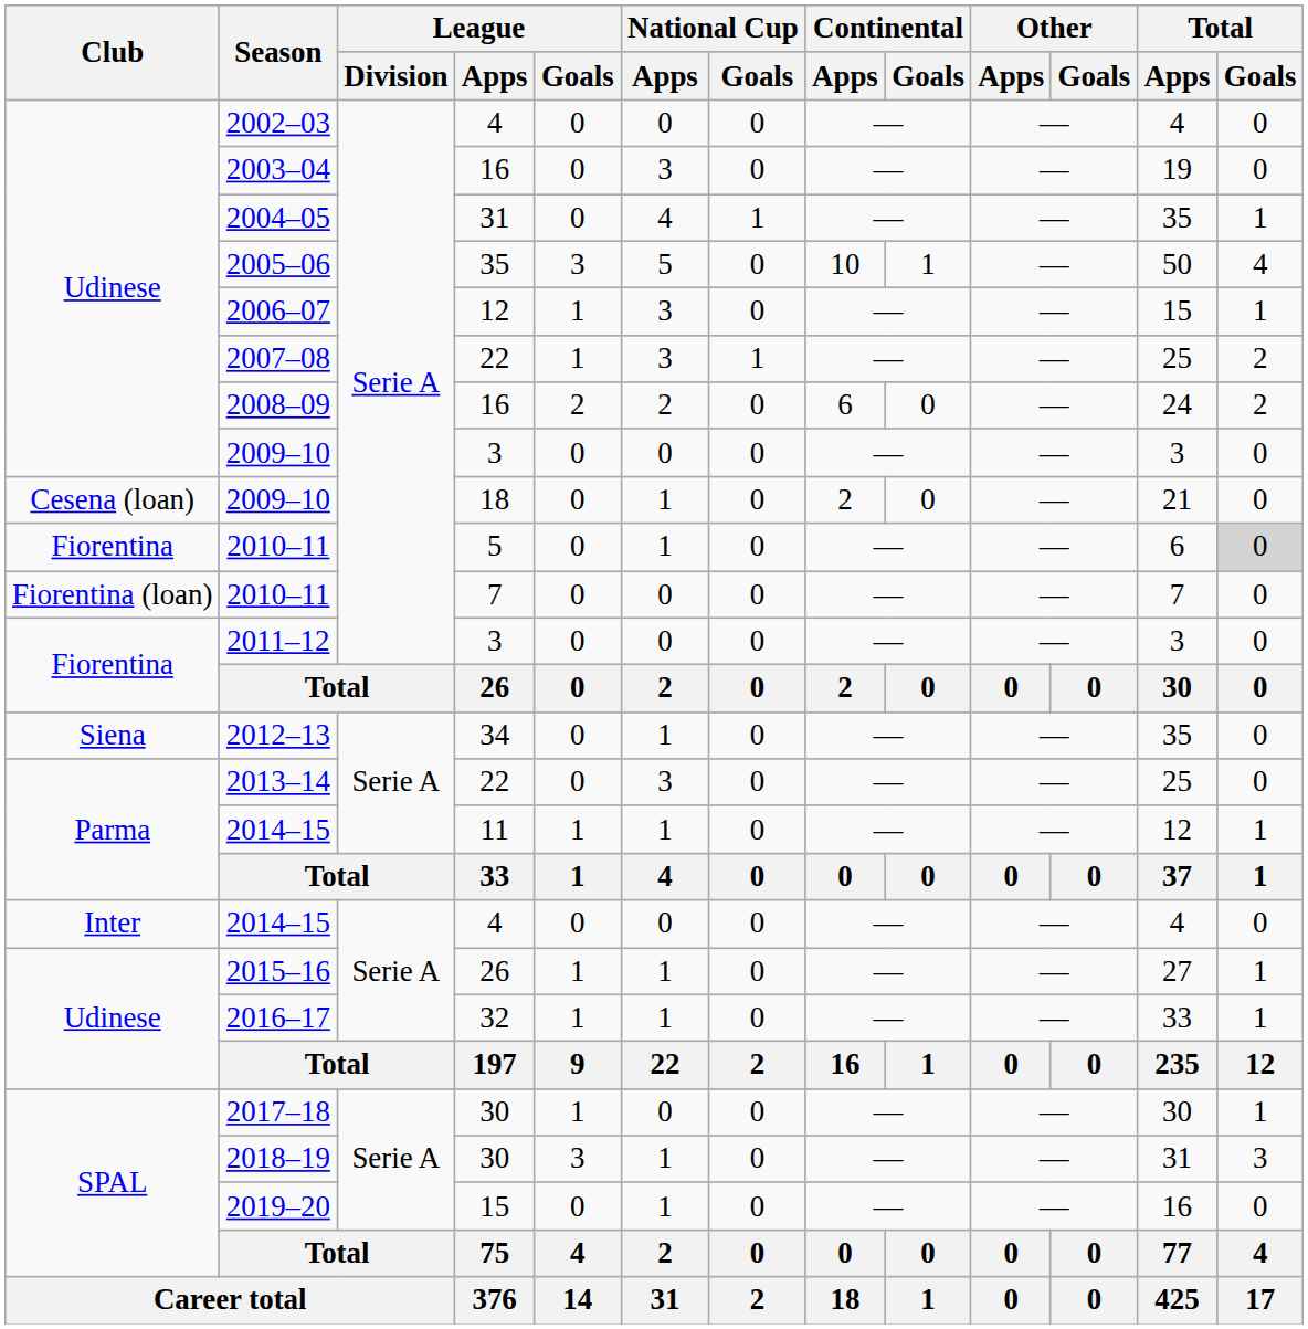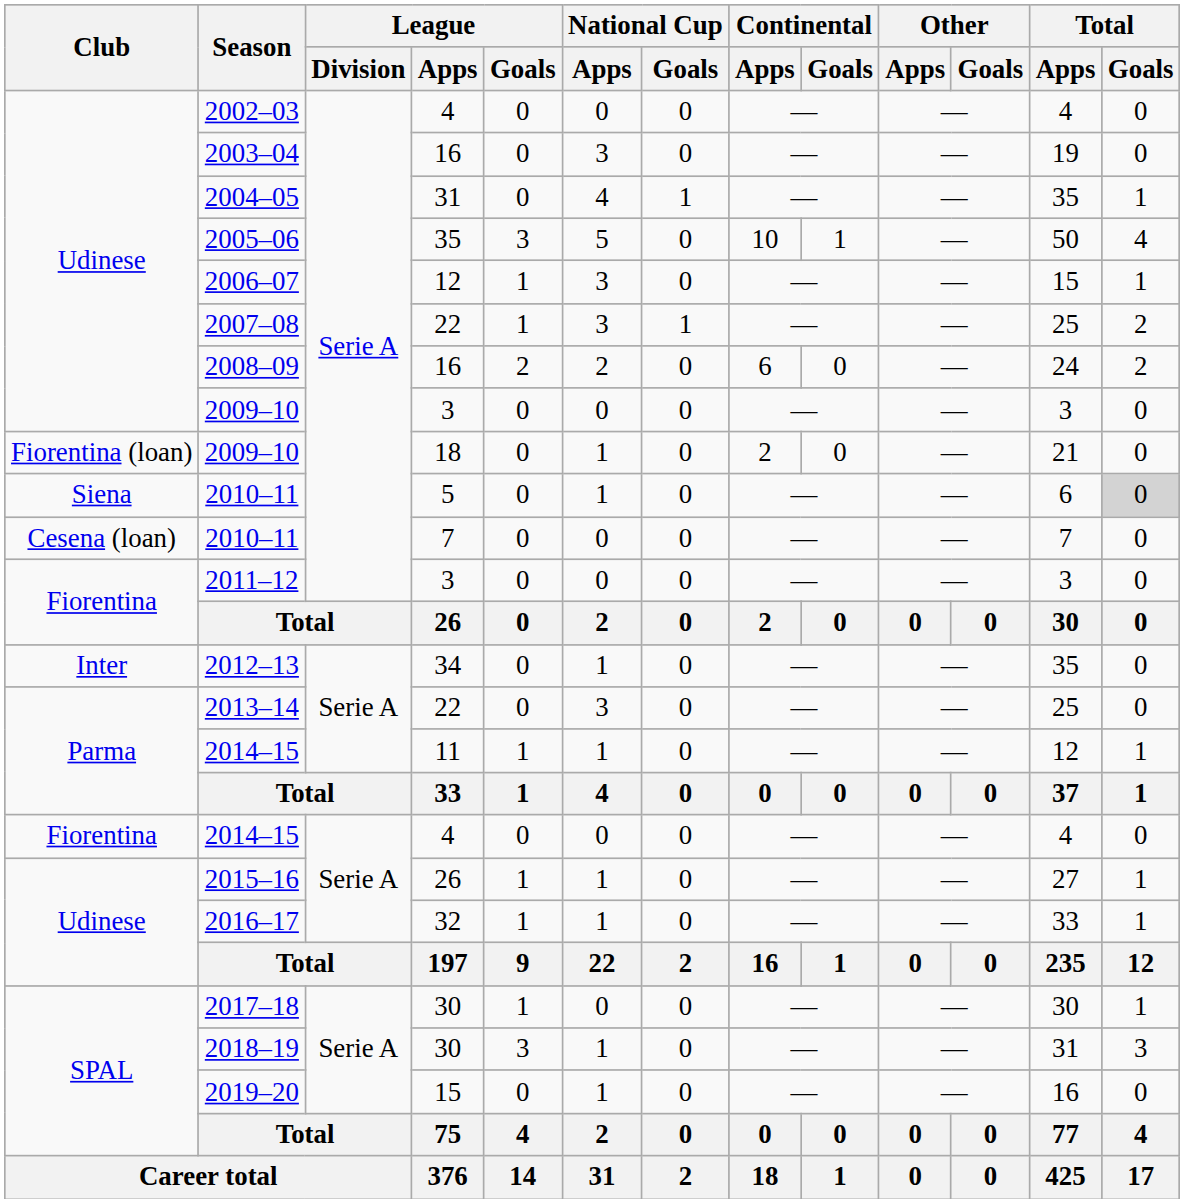2009–10 / 18 | Club: Cesena (loan) -> Fiorentina (loan)
2010–11 / 5 | Club: Fiorentina -> Siena
2010–11 / 7 | Club: Fiorentina (loan) -> Cesena (loan)
2012–13 | Club: Siena -> Inter
2014–15 / 4 | Club: Inter -> Fiorentina
